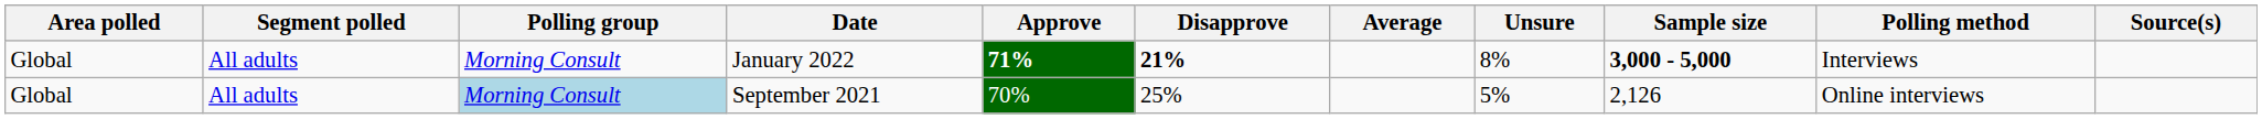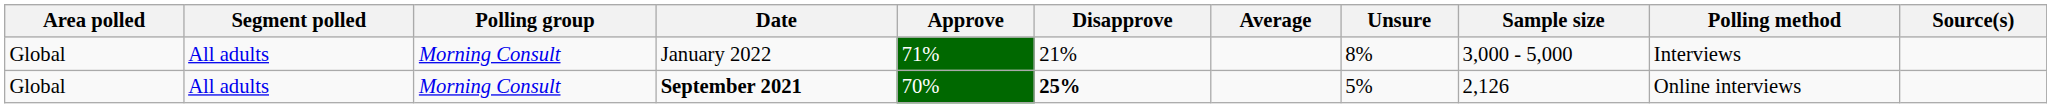row 2 | Approve: bold -> normal
row 2 | Disapprove: bold -> normal
row 2 | Sample size: bold -> normal
row 3 | Polling group: lightblue background -> no background
row 3 | Date: normal -> bold
row 3 | Disapprove: normal -> bold
